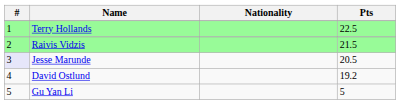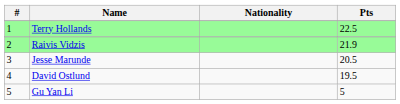Raivis Vidzis | Pts: 21.5 -> 21.9
Jesse Marunde | #: lavender background -> no background
David Ostlund | Pts: 19.2 -> 19.5
